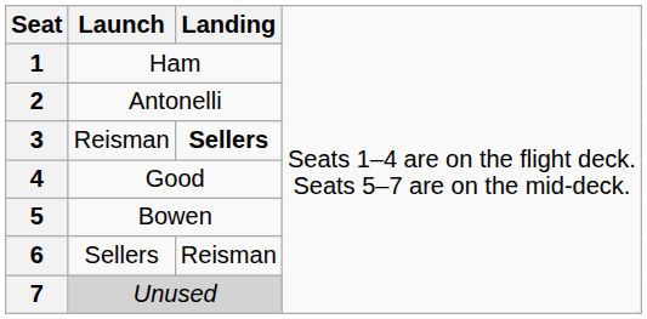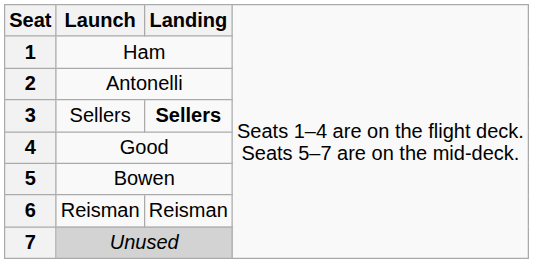3 | column 2: Reisman -> Sellers
6 | column 2: Sellers -> Reisman
